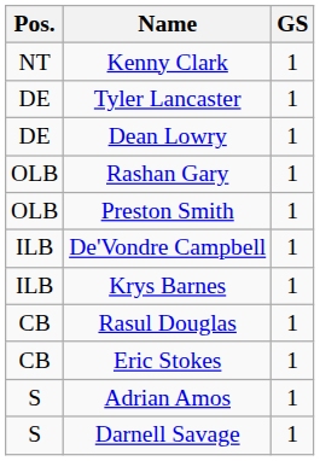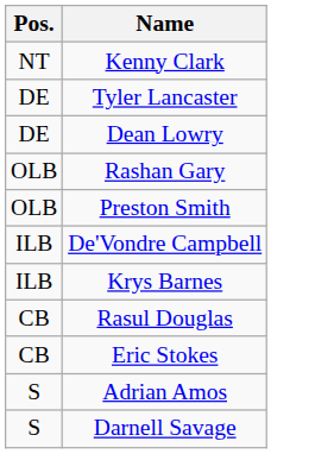- column: GS | 1 | 1 | 1 | 1 | 1 | 1 | 1 | 1 | 1 | 1 | 1
